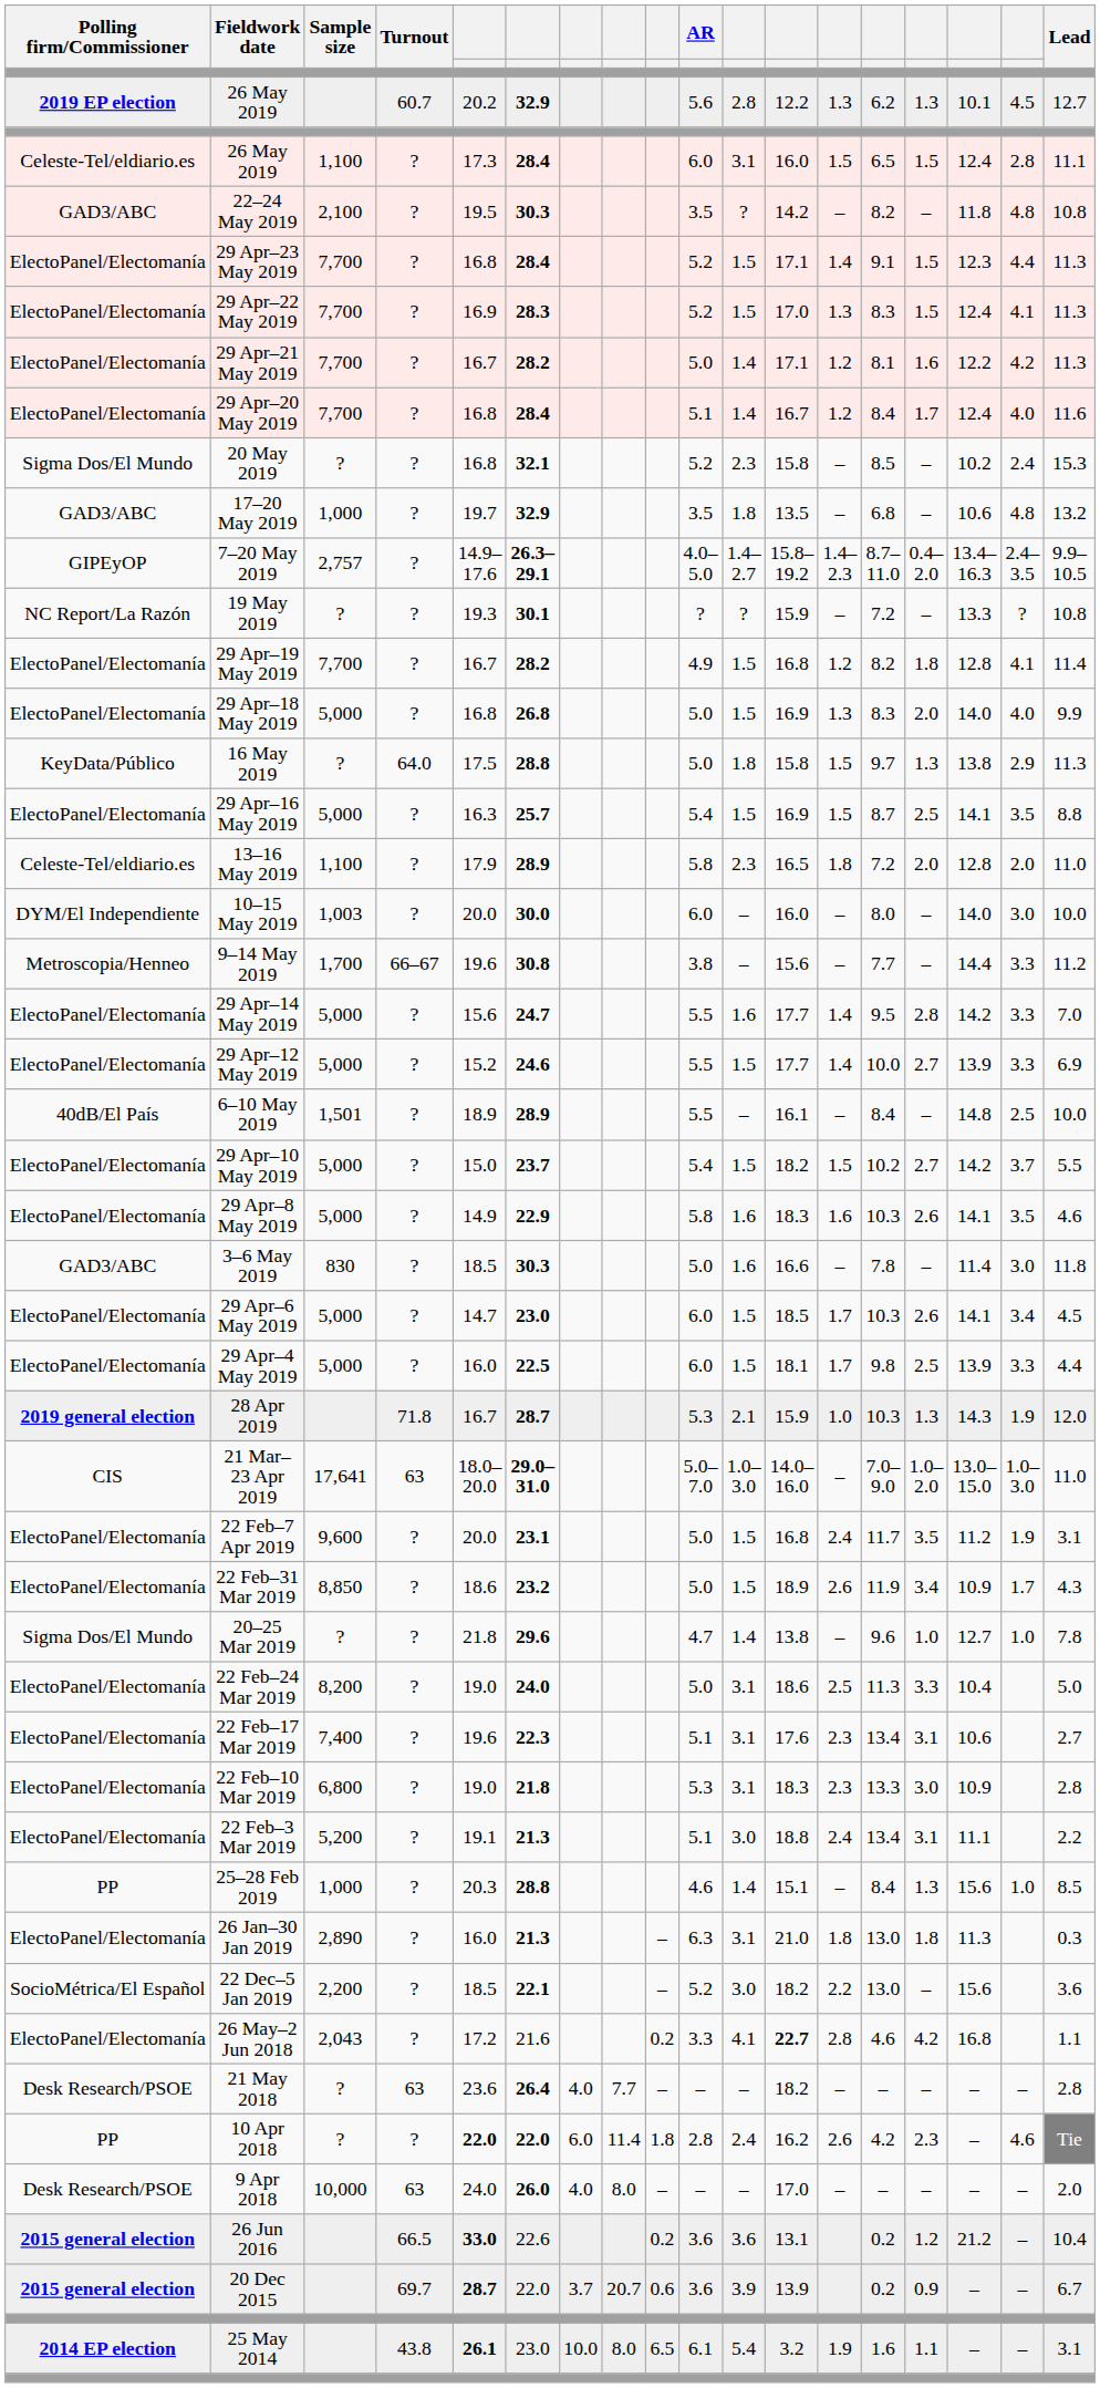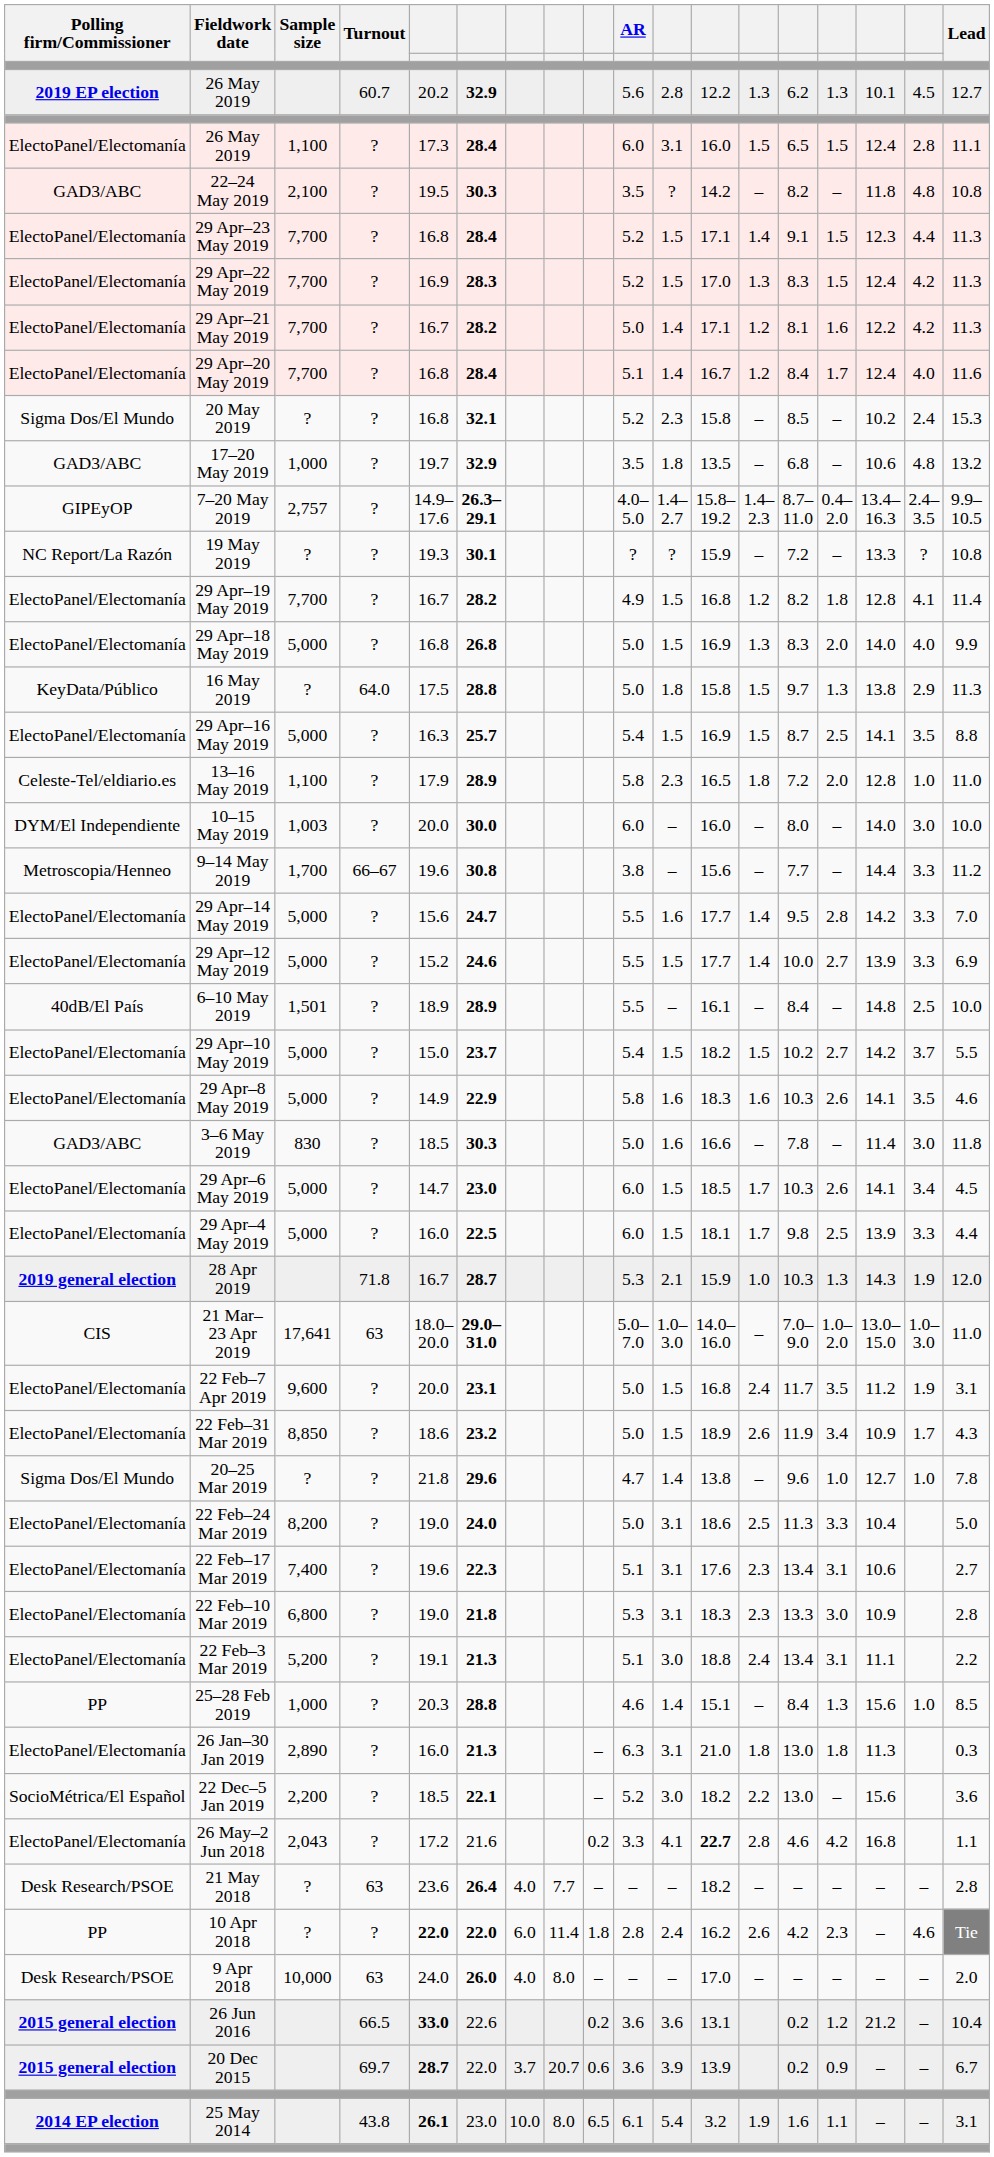26 May 2019 / 1,100 | Polling firm/Commissioner: Celeste-Tel/eldiario.es -> ElectoPanel/Electomanía
29 Apr–22 May 2019 | column 17: 4.1 -> 4.2
13–16 May 2019 | column 17: 2.0 -> 1.0
